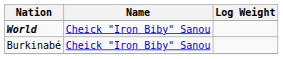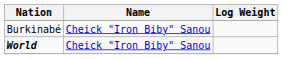rows swapped: World <-> Burkinabé
